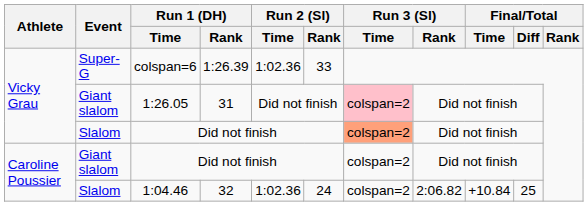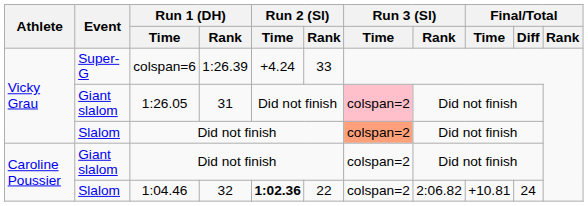colspan=6 | Run 2 (Sl) / Time: 1:02.36 -> +4.24
1:04.46 | Run 2 (Sl) / Time: normal -> bold
1:04.46 | Run 2 (Sl) / Rank: 24 -> 22
1:04.46 | Final/Total / Time: +10.84 -> +10.81
1:04.46 | Final/Total / Diff: 25 -> 24
